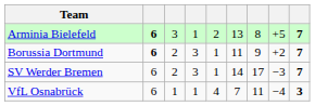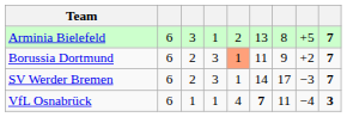Arminia Bielefeld | column 2: bold -> normal
Borussia Dortmund | column 2: bold -> normal
Borussia Dortmund | column 5: no background -> lightsalmon background
VfL Osnabrück | column 6: normal -> bold
